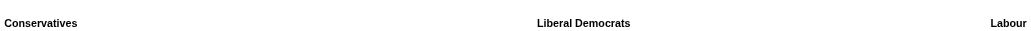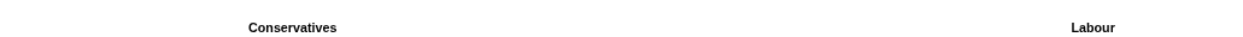- column: 9 | Liberal Democrats
